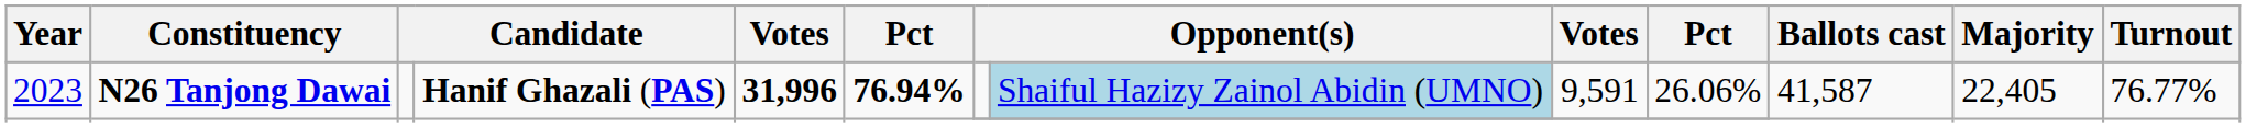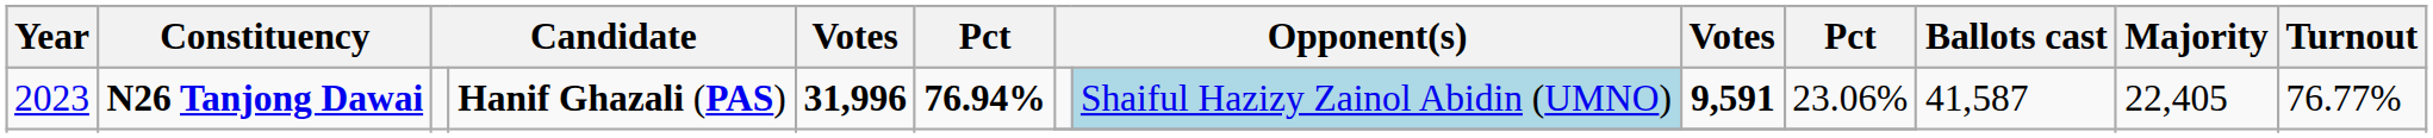row 2 | column 9: normal -> bold
row 2 | column 10: 26.06% -> 23.06%
